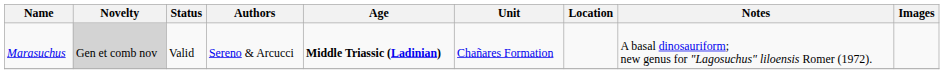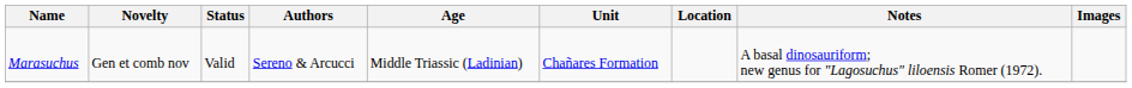Marasuchus | Novelty: lightgrey background -> no background
Marasuchus | Age: bold -> normal
